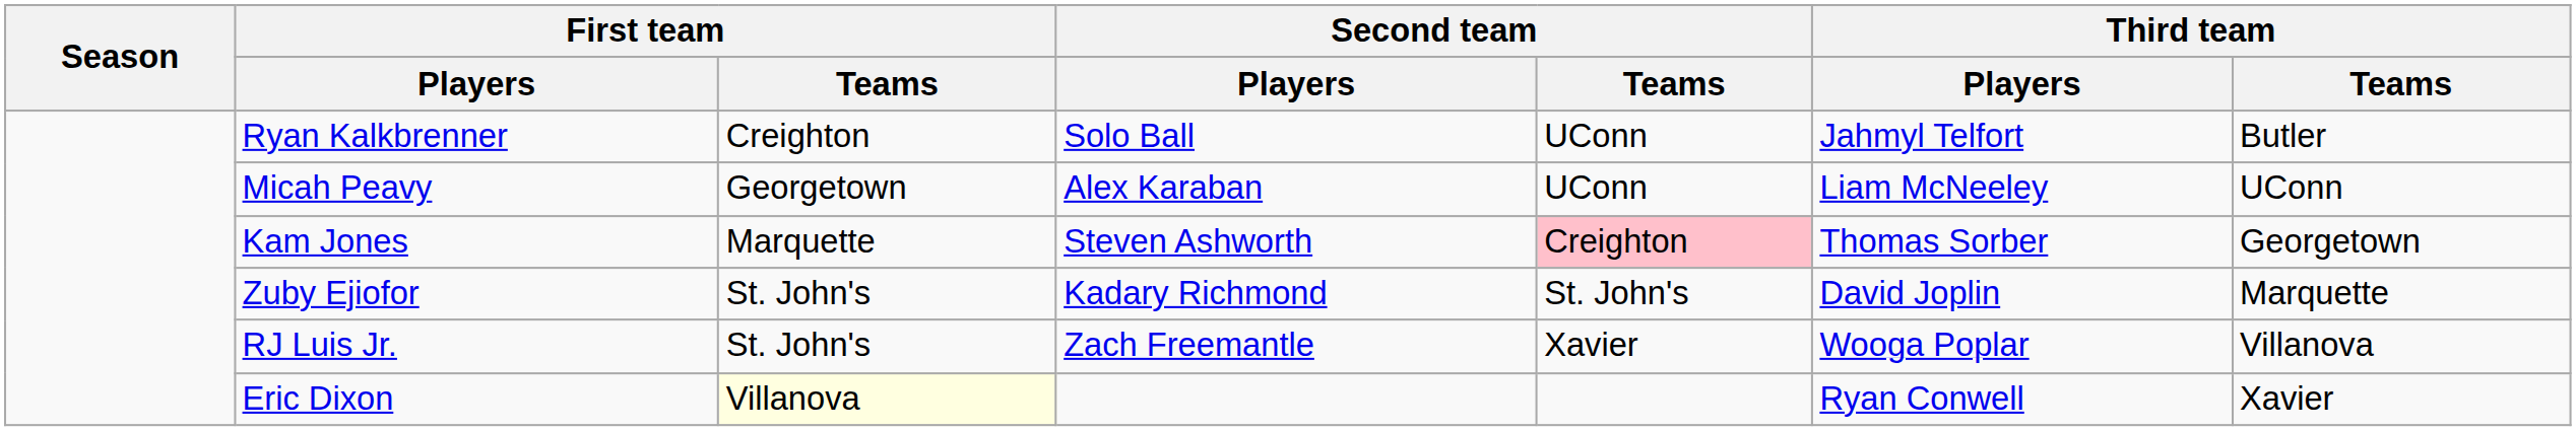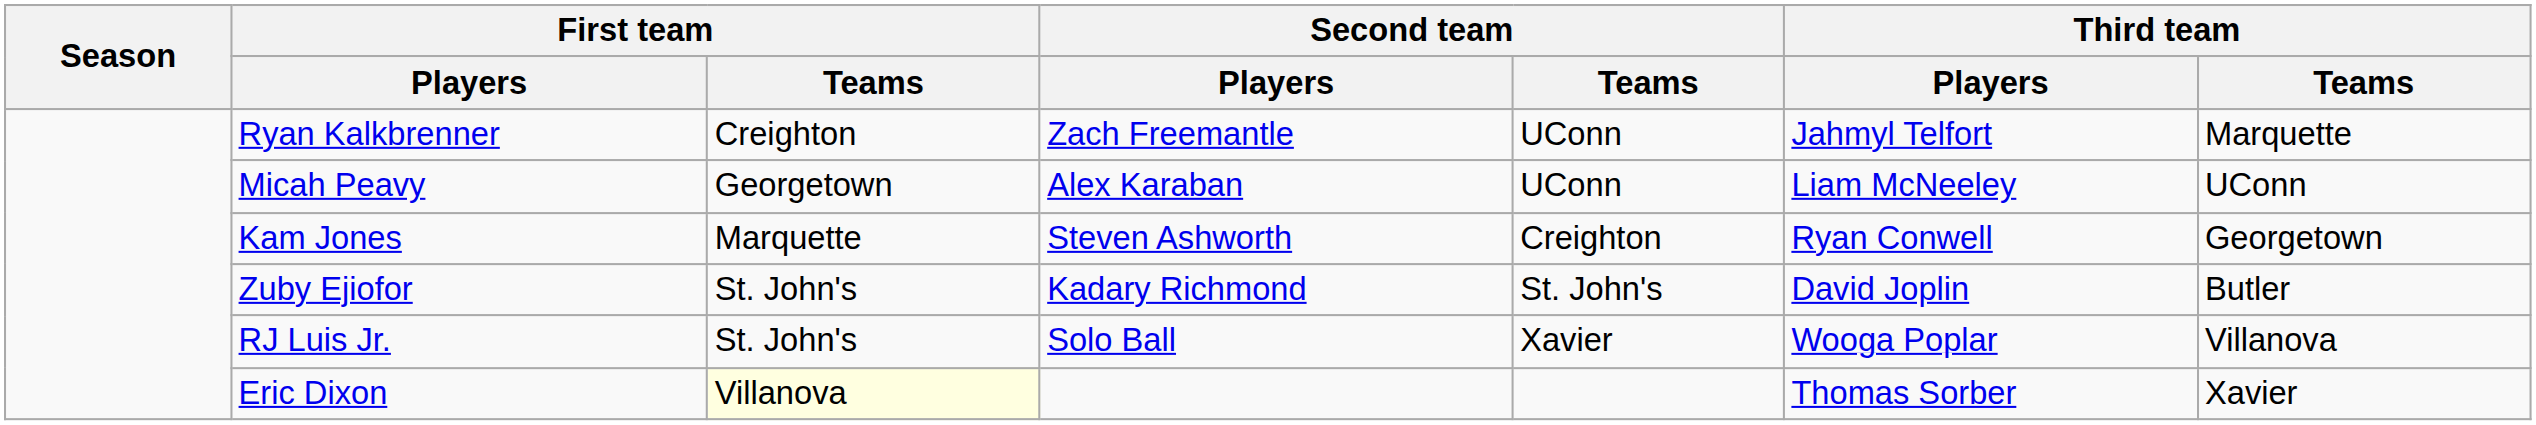Ryan Kalkbrenner | Second team / Players: Solo Ball -> Zach Freemantle
Ryan Kalkbrenner | Third team / Teams: Butler -> Marquette
Kam Jones | Second team / Teams: pink background -> no background
Kam Jones | Third team / Players: Thomas Sorber -> Ryan Conwell
Zuby Ejiofor | Third team / Teams: Marquette -> Butler
RJ Luis Jr. | Second team / Players: Zach Freemantle -> Solo Ball
Eric Dixon | Third team / Players: Ryan Conwell -> Thomas Sorber
